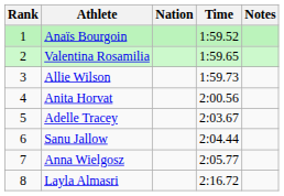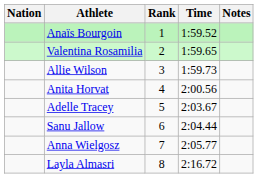columns swapped: Rank <-> Nation
